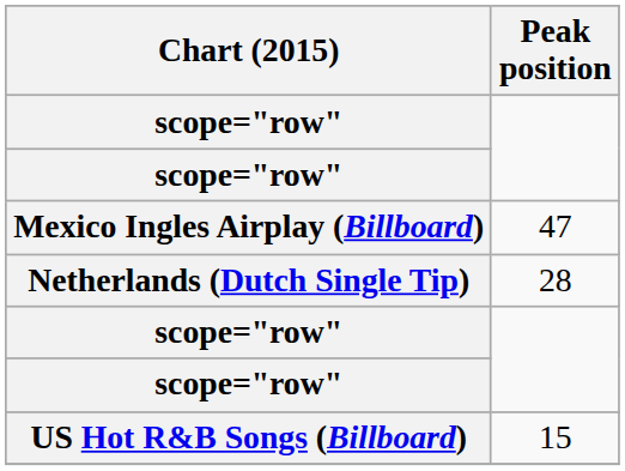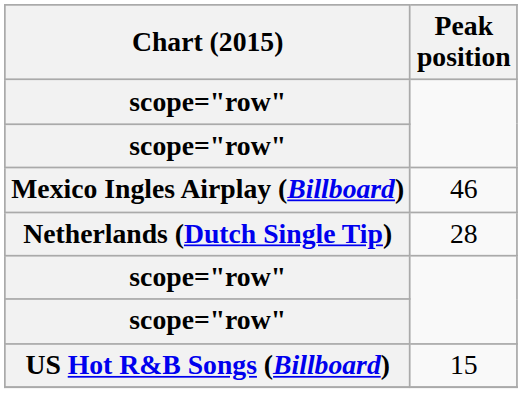Mexico Ingles Airplay (Billboard) | Peak position: 47 -> 46
